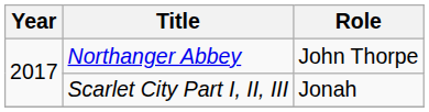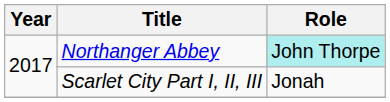Northanger Abbey | Role: no background -> paleturquoise background
